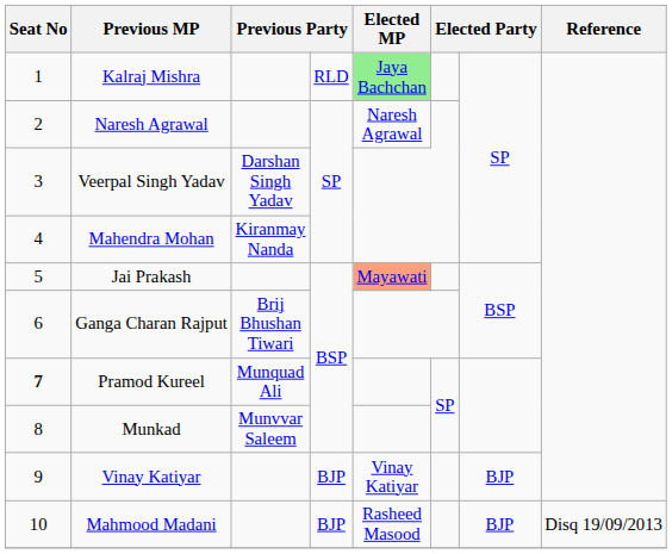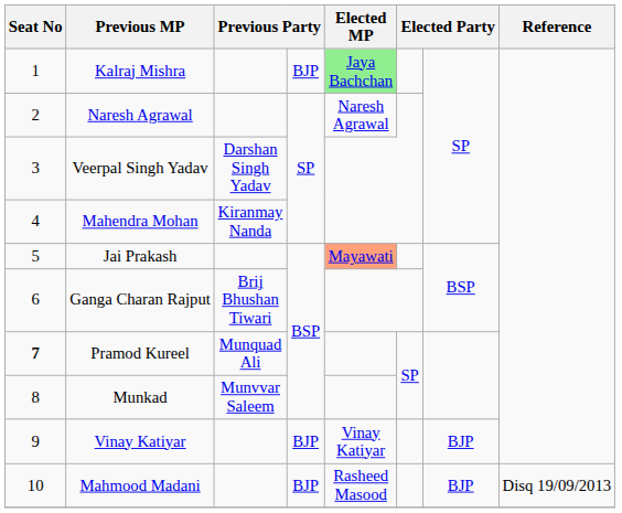Kalraj Mishra | column 4: RLD -> BJP
